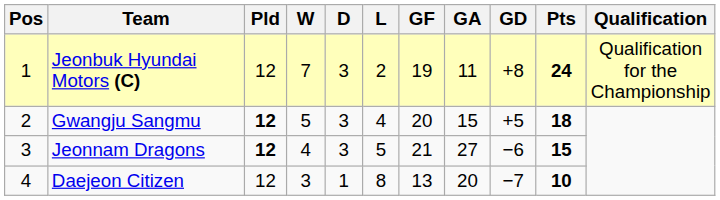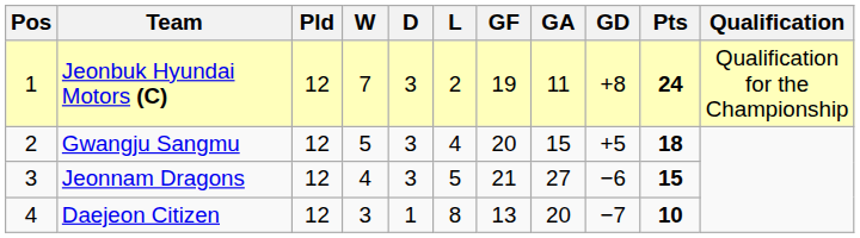Gwangju Sangmu | Pld: bold -> normal
Jeonnam Dragons | Pld: bold -> normal
